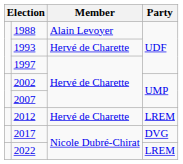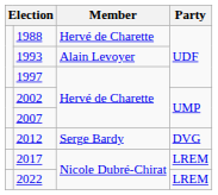1988 | Member: Alain Levoyer -> Hervé de Charette
1993 | Member: Hervé de Charette -> Alain Levoyer
2012 | Member: Hervé de Charette -> Serge Bardy
2012 | Party: LREM -> DVG
2017 | Party: DVG -> LREM
